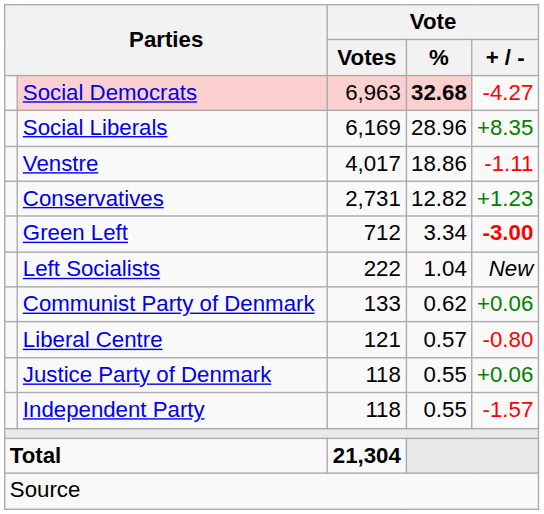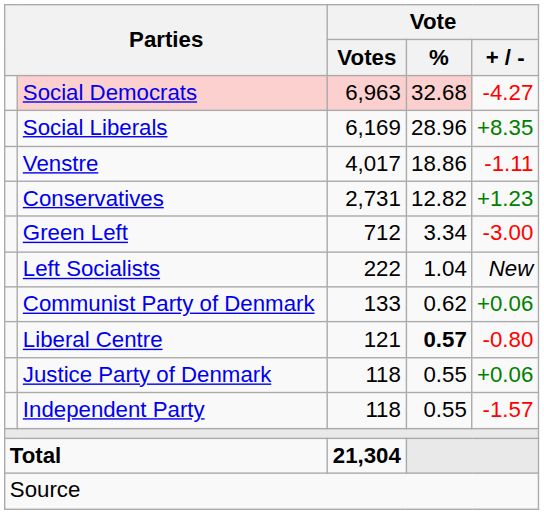Social Democrats | Vote / %: bold -> normal
Green Left | Vote / + / -: bold -> normal
Liberal Centre | Vote / %: normal -> bold
